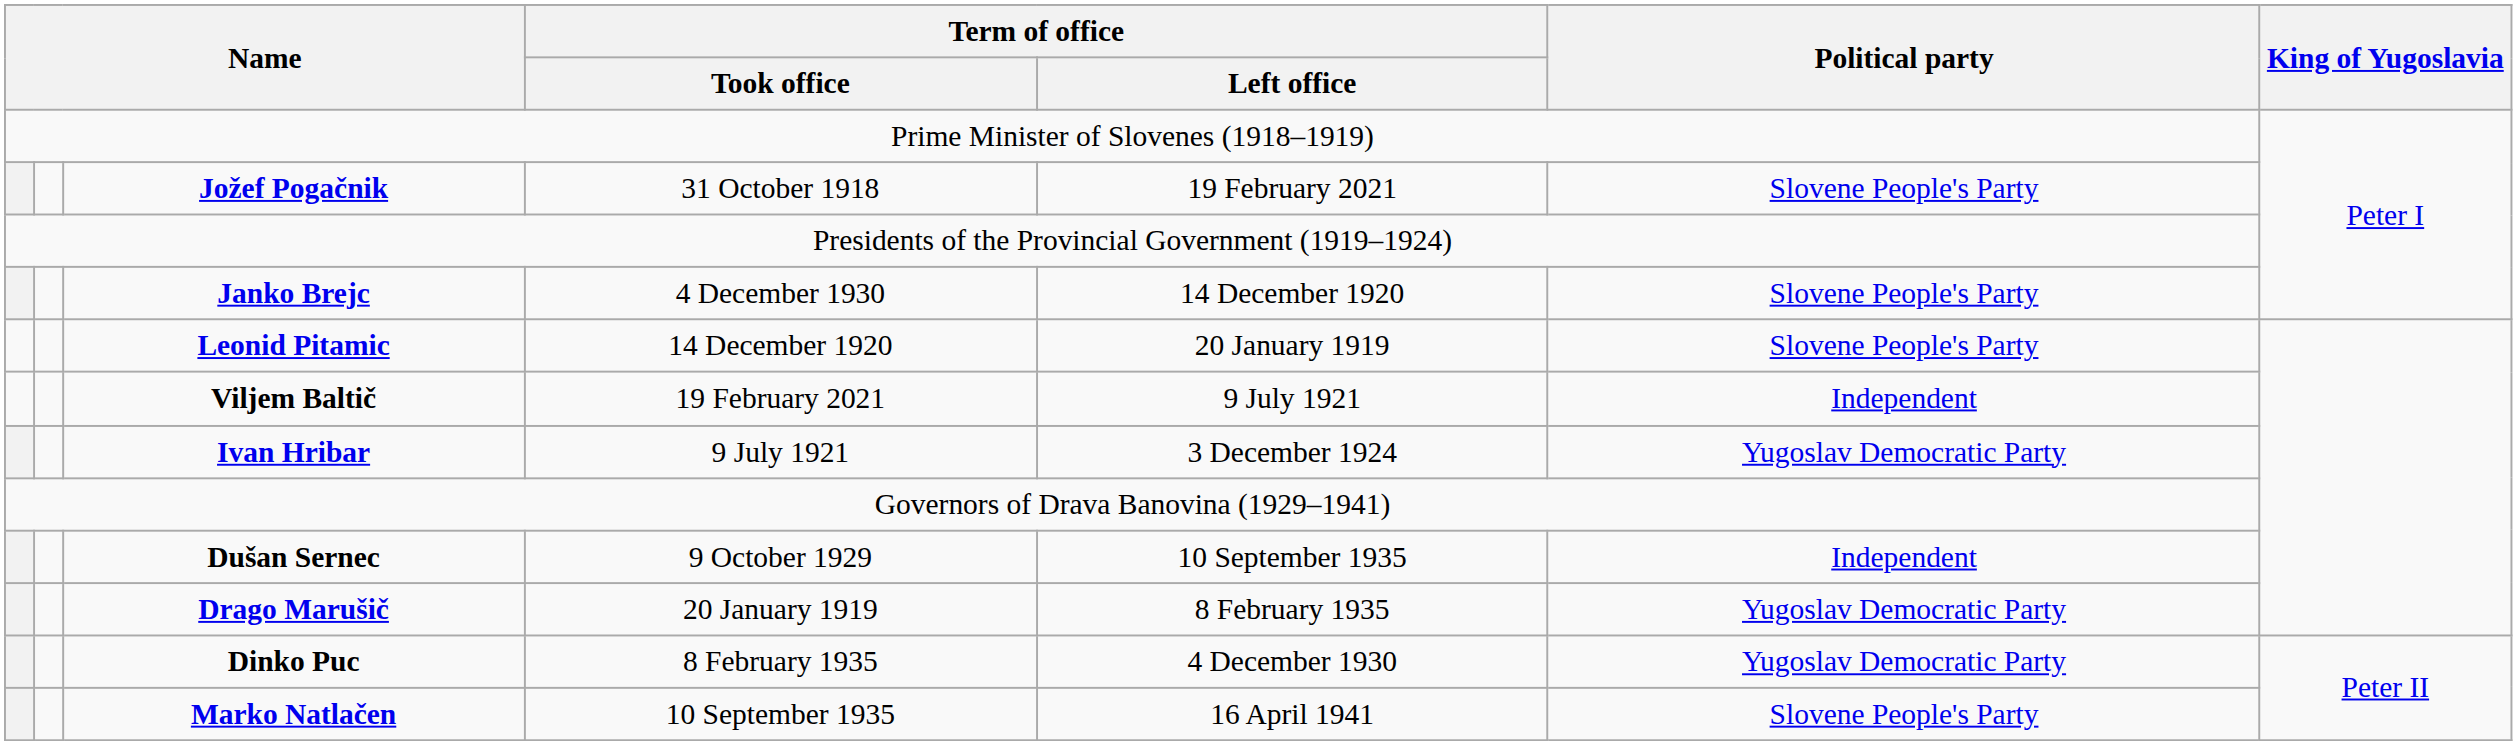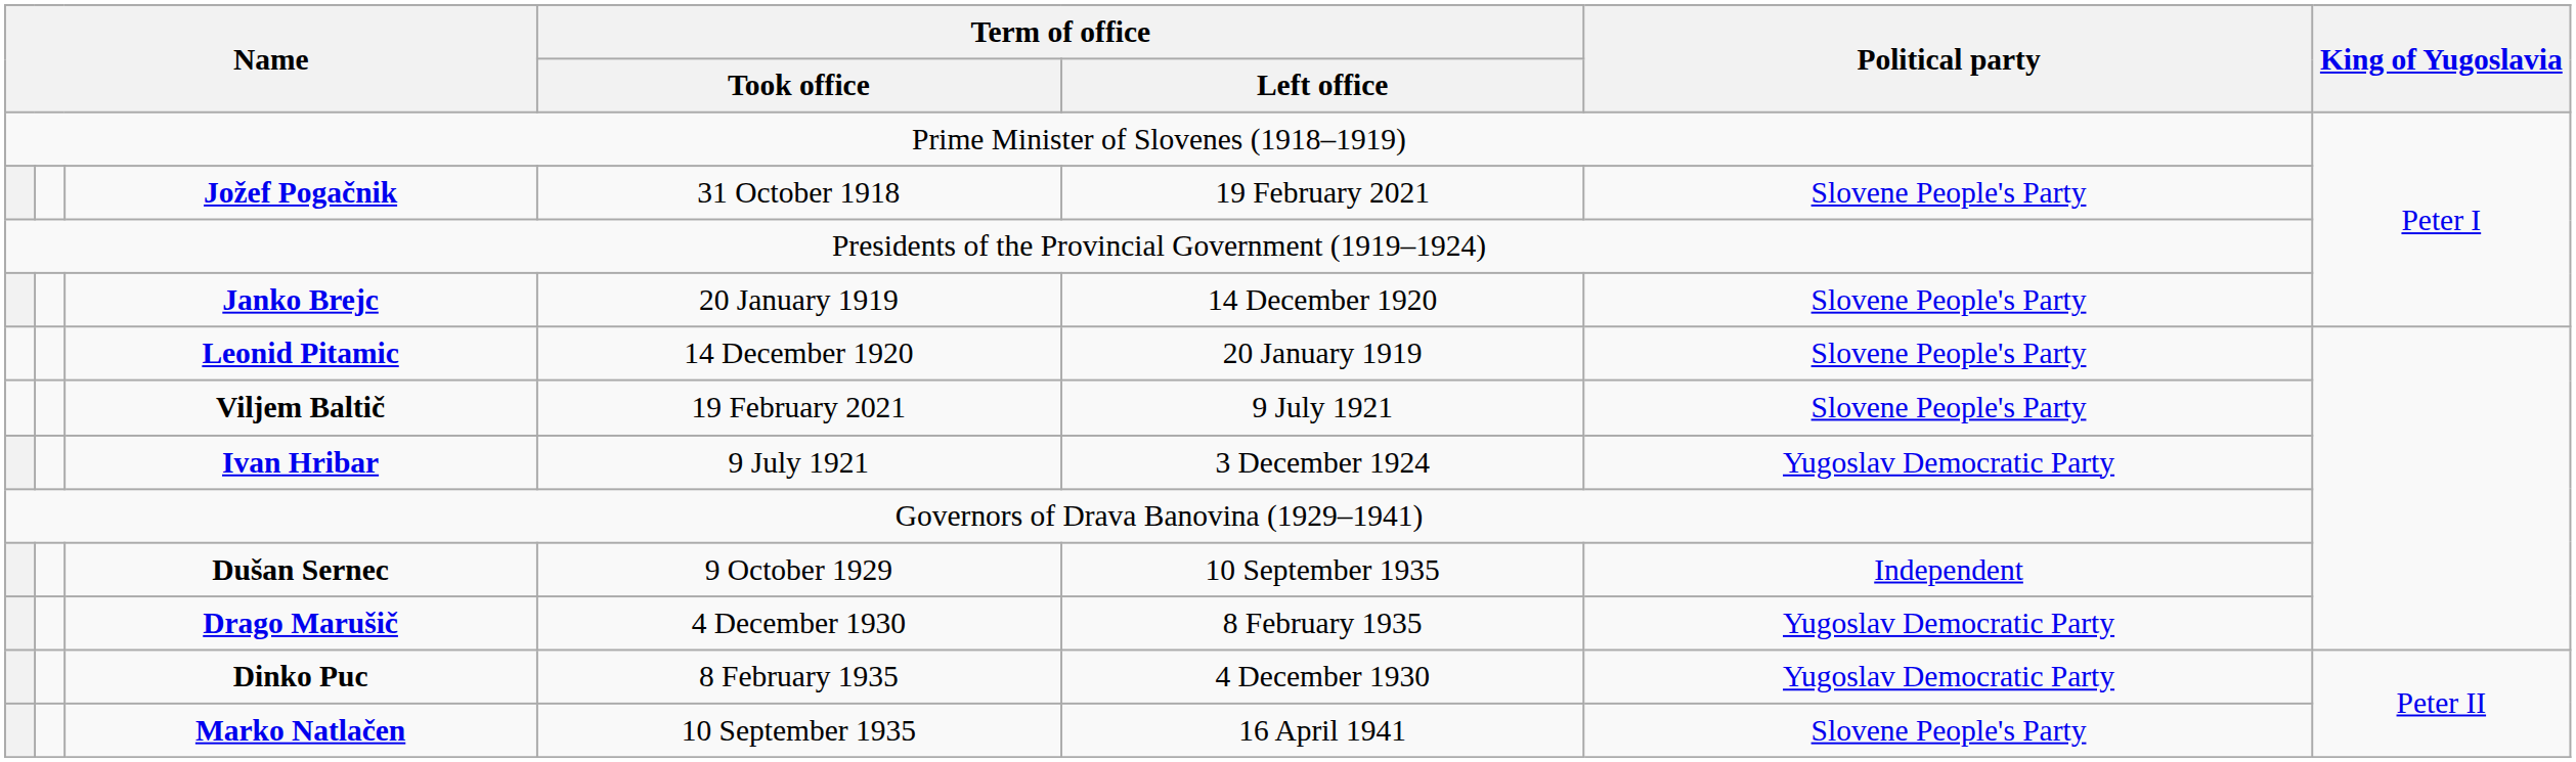Janko Brejc | Term of office / Took office: 4 December 1930 -> 20 January 1919
Viljem Baltič | Political party: Independent -> Slovene People's Party
Drago Marušič | Term of office / Took office: 20 January 1919 -> 4 December 1930
